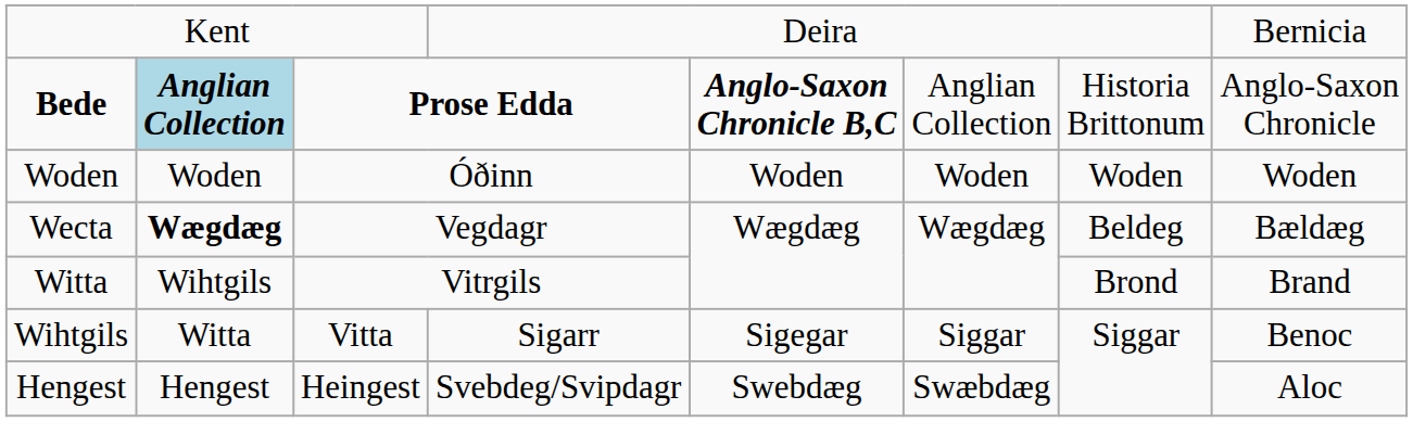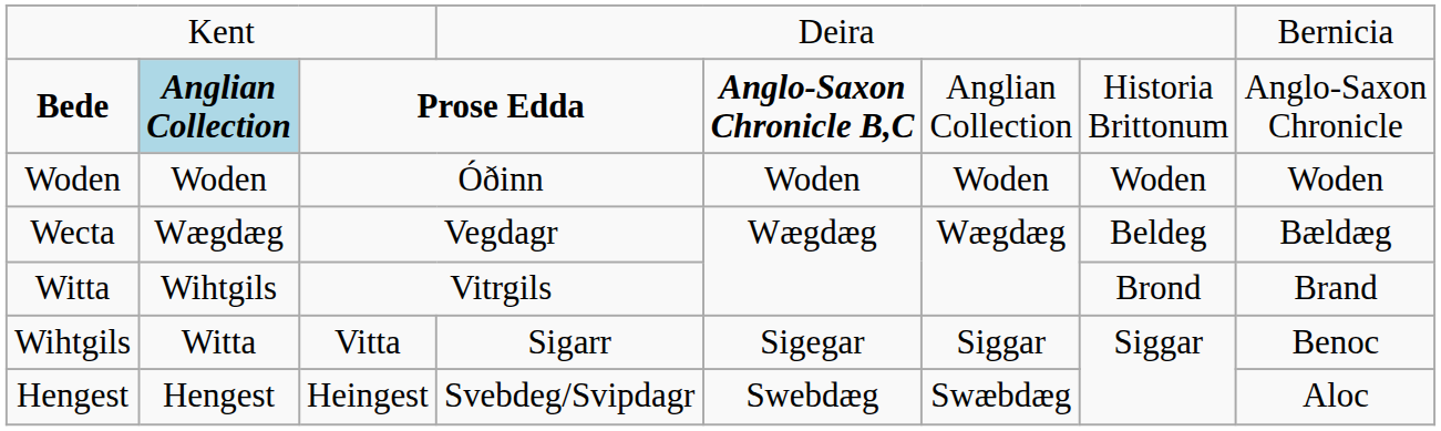Wecta | column 2: bold -> normal
